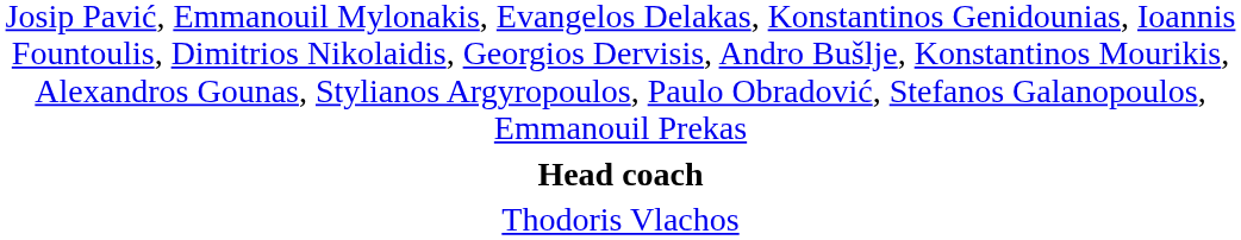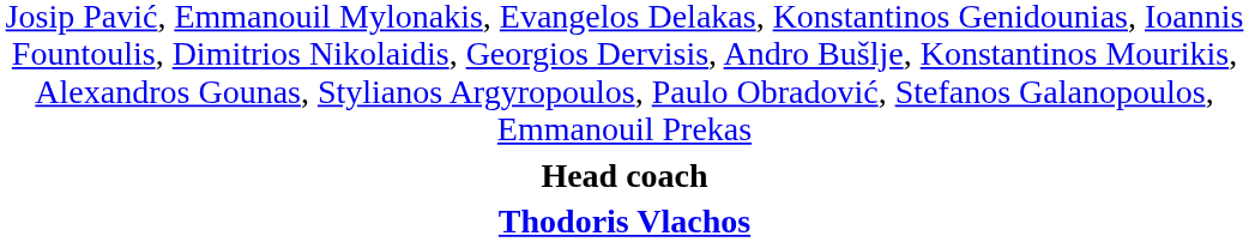row 3 | column 1: normal -> bold
